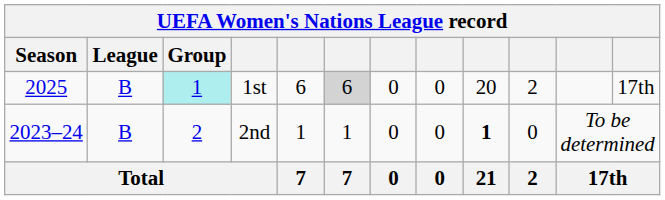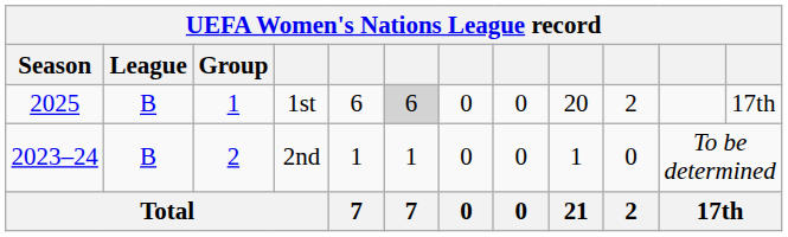1st | Group: paleturquoise background -> no background
2nd | column 9: bold -> normal
